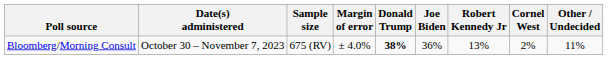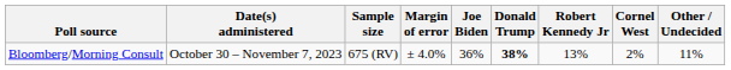columns swapped: Joe Biden <-> Donald Trump
